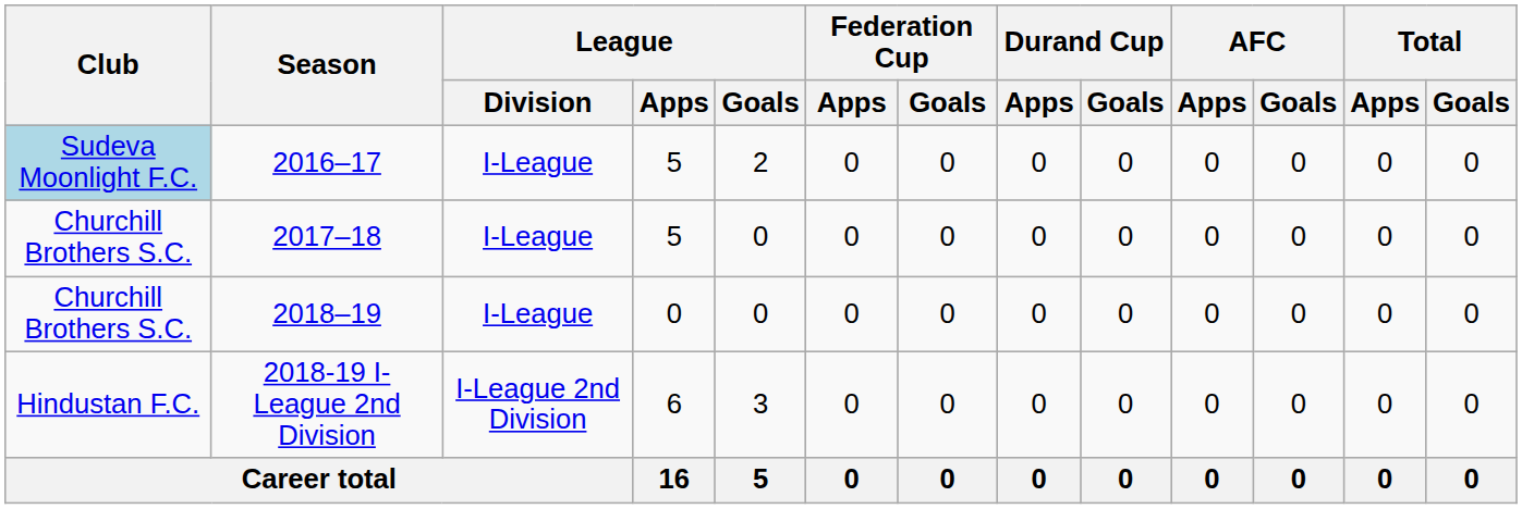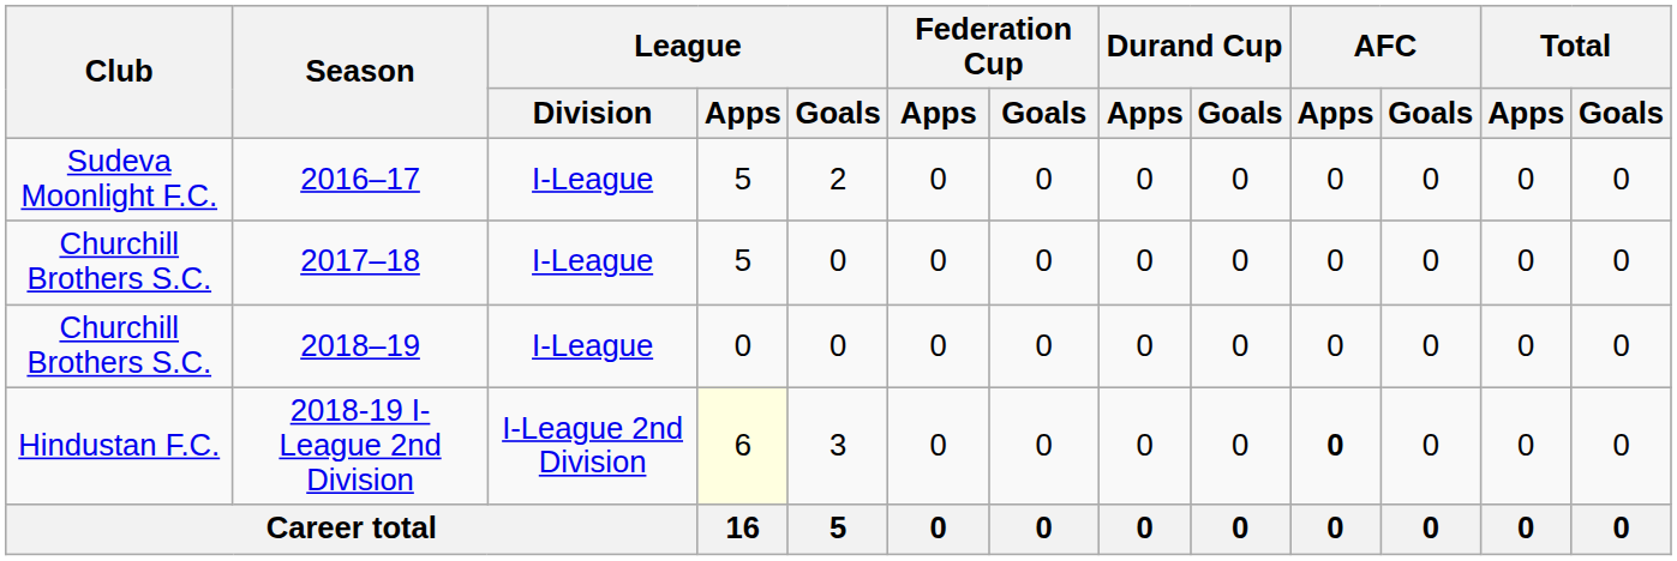2016–17 | Club: lightblue background -> no background
2018-19 I-League 2nd Division | League / Apps: no background -> lightyellow background
2018-19 I-League 2nd Division | AFC / Apps: normal -> bold
